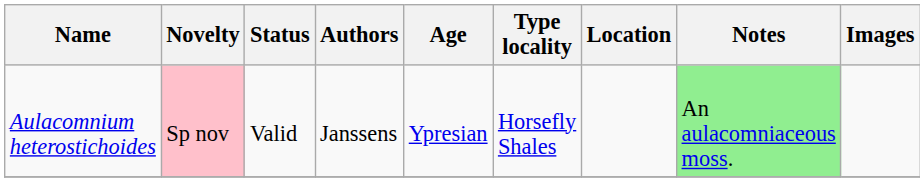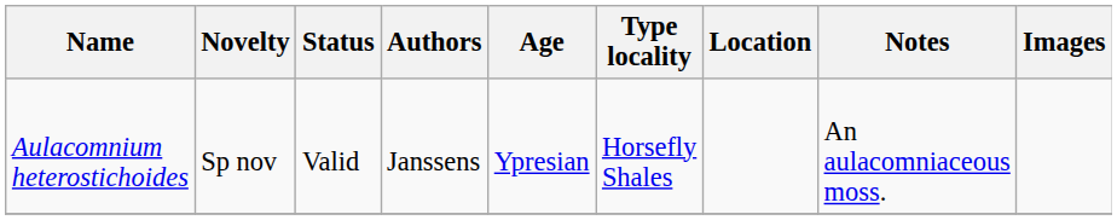Aulacomnium heterostichoides | Novelty: pink background -> no background
Aulacomnium heterostichoides | Notes: lightgreen background -> no background
